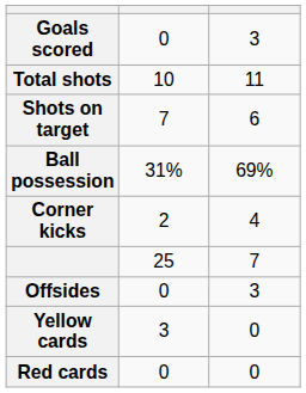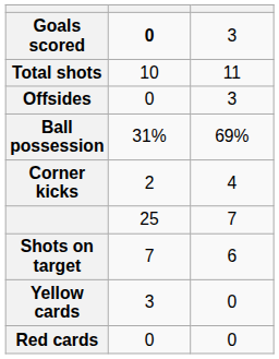Goals scored | column 2: normal -> bold
rows swapped: Shots on target <-> Offsides
